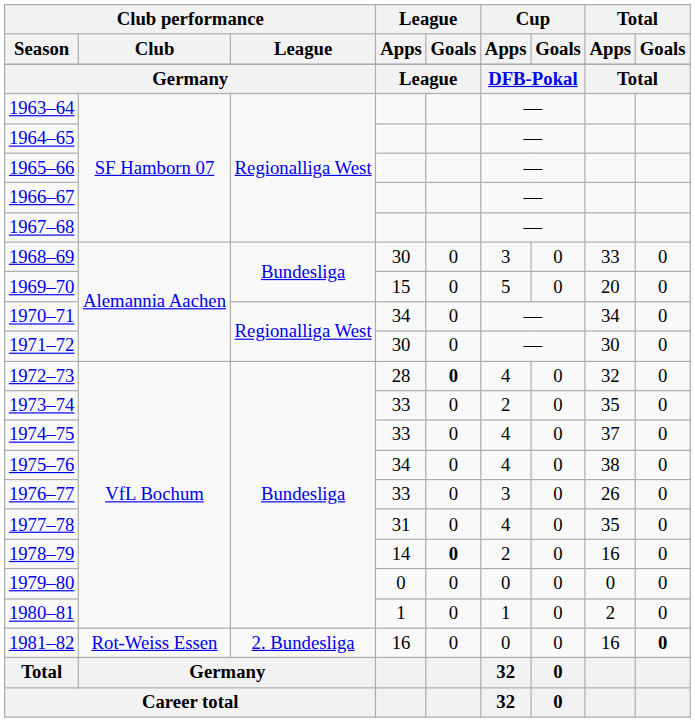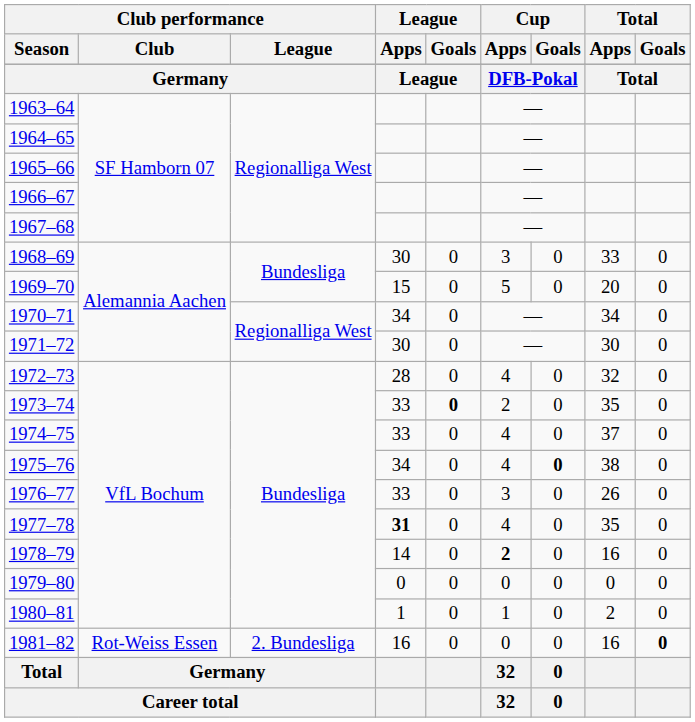1972–73 | League / Goals: bold -> normal
1973–74 | League / Goals: normal -> bold
1975–76 | Cup / Goals: normal -> bold
1977–78 | League / Apps: normal -> bold
1978–79 | League / Goals: bold -> normal
1978–79 | Cup / Apps: normal -> bold
